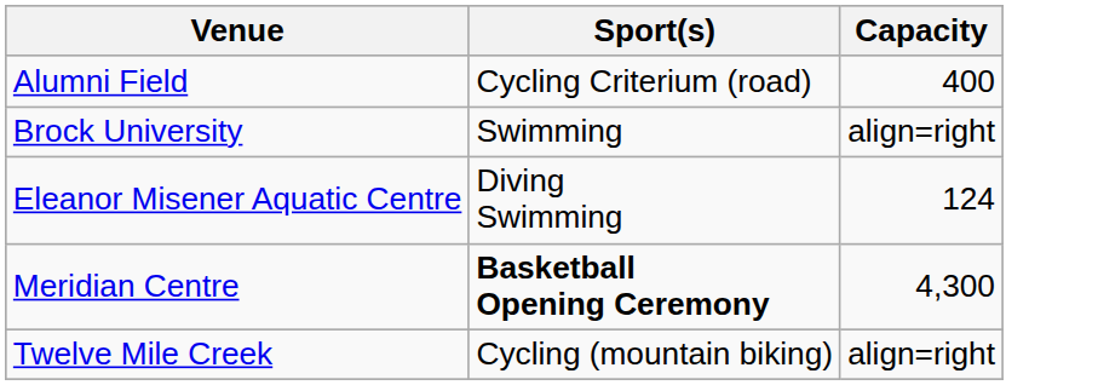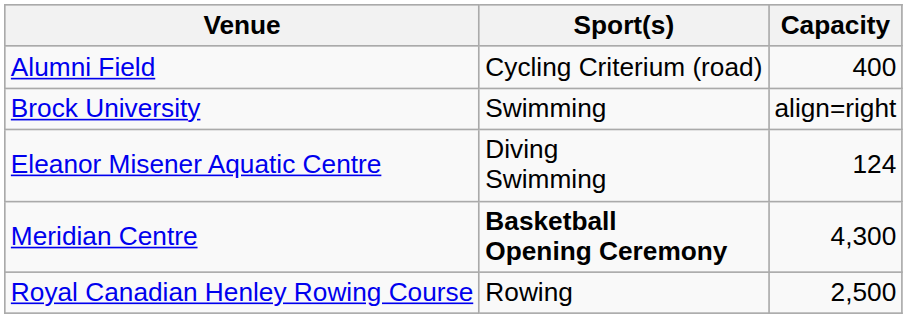+ row: Royal Canadian Henley Rowing Course | Rowing | 2,500
- row: Twelve Mile Creek | Cycling (mountain biking) | align=right
